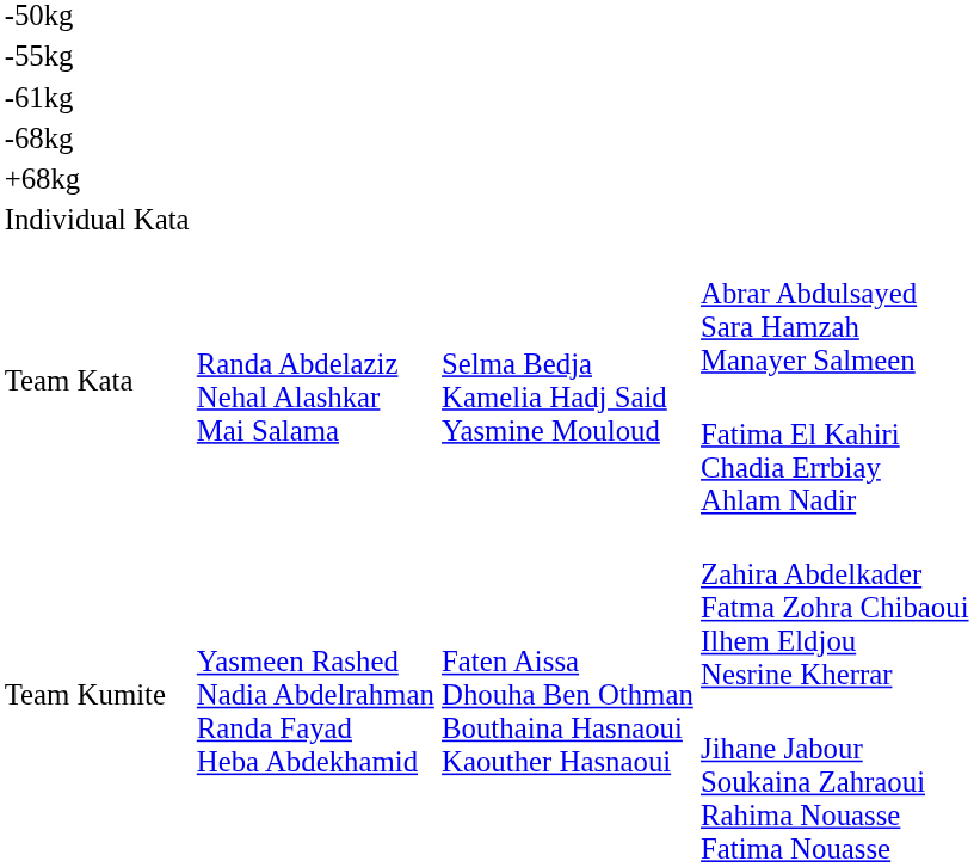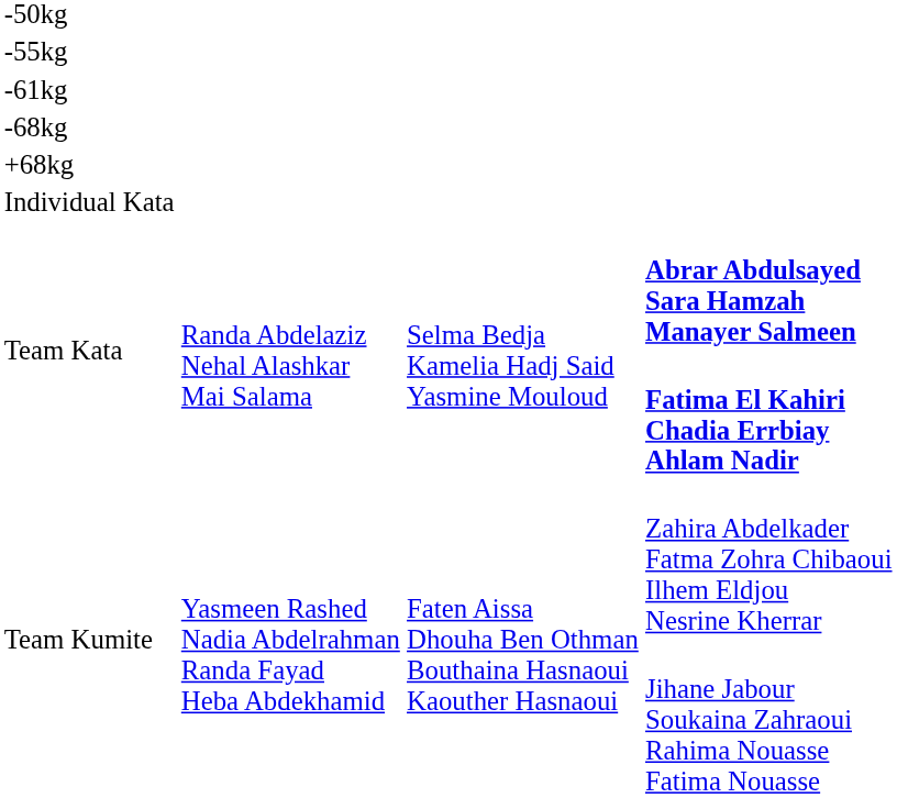Team Kata / Abrar Abdulsayed Sara Hamzah Manayer Salmeen | column 4: normal -> bold
Team Kata / Fatima El Kahiri Chadia Errbiay Ahlam Nadir | column 4: normal -> bold
